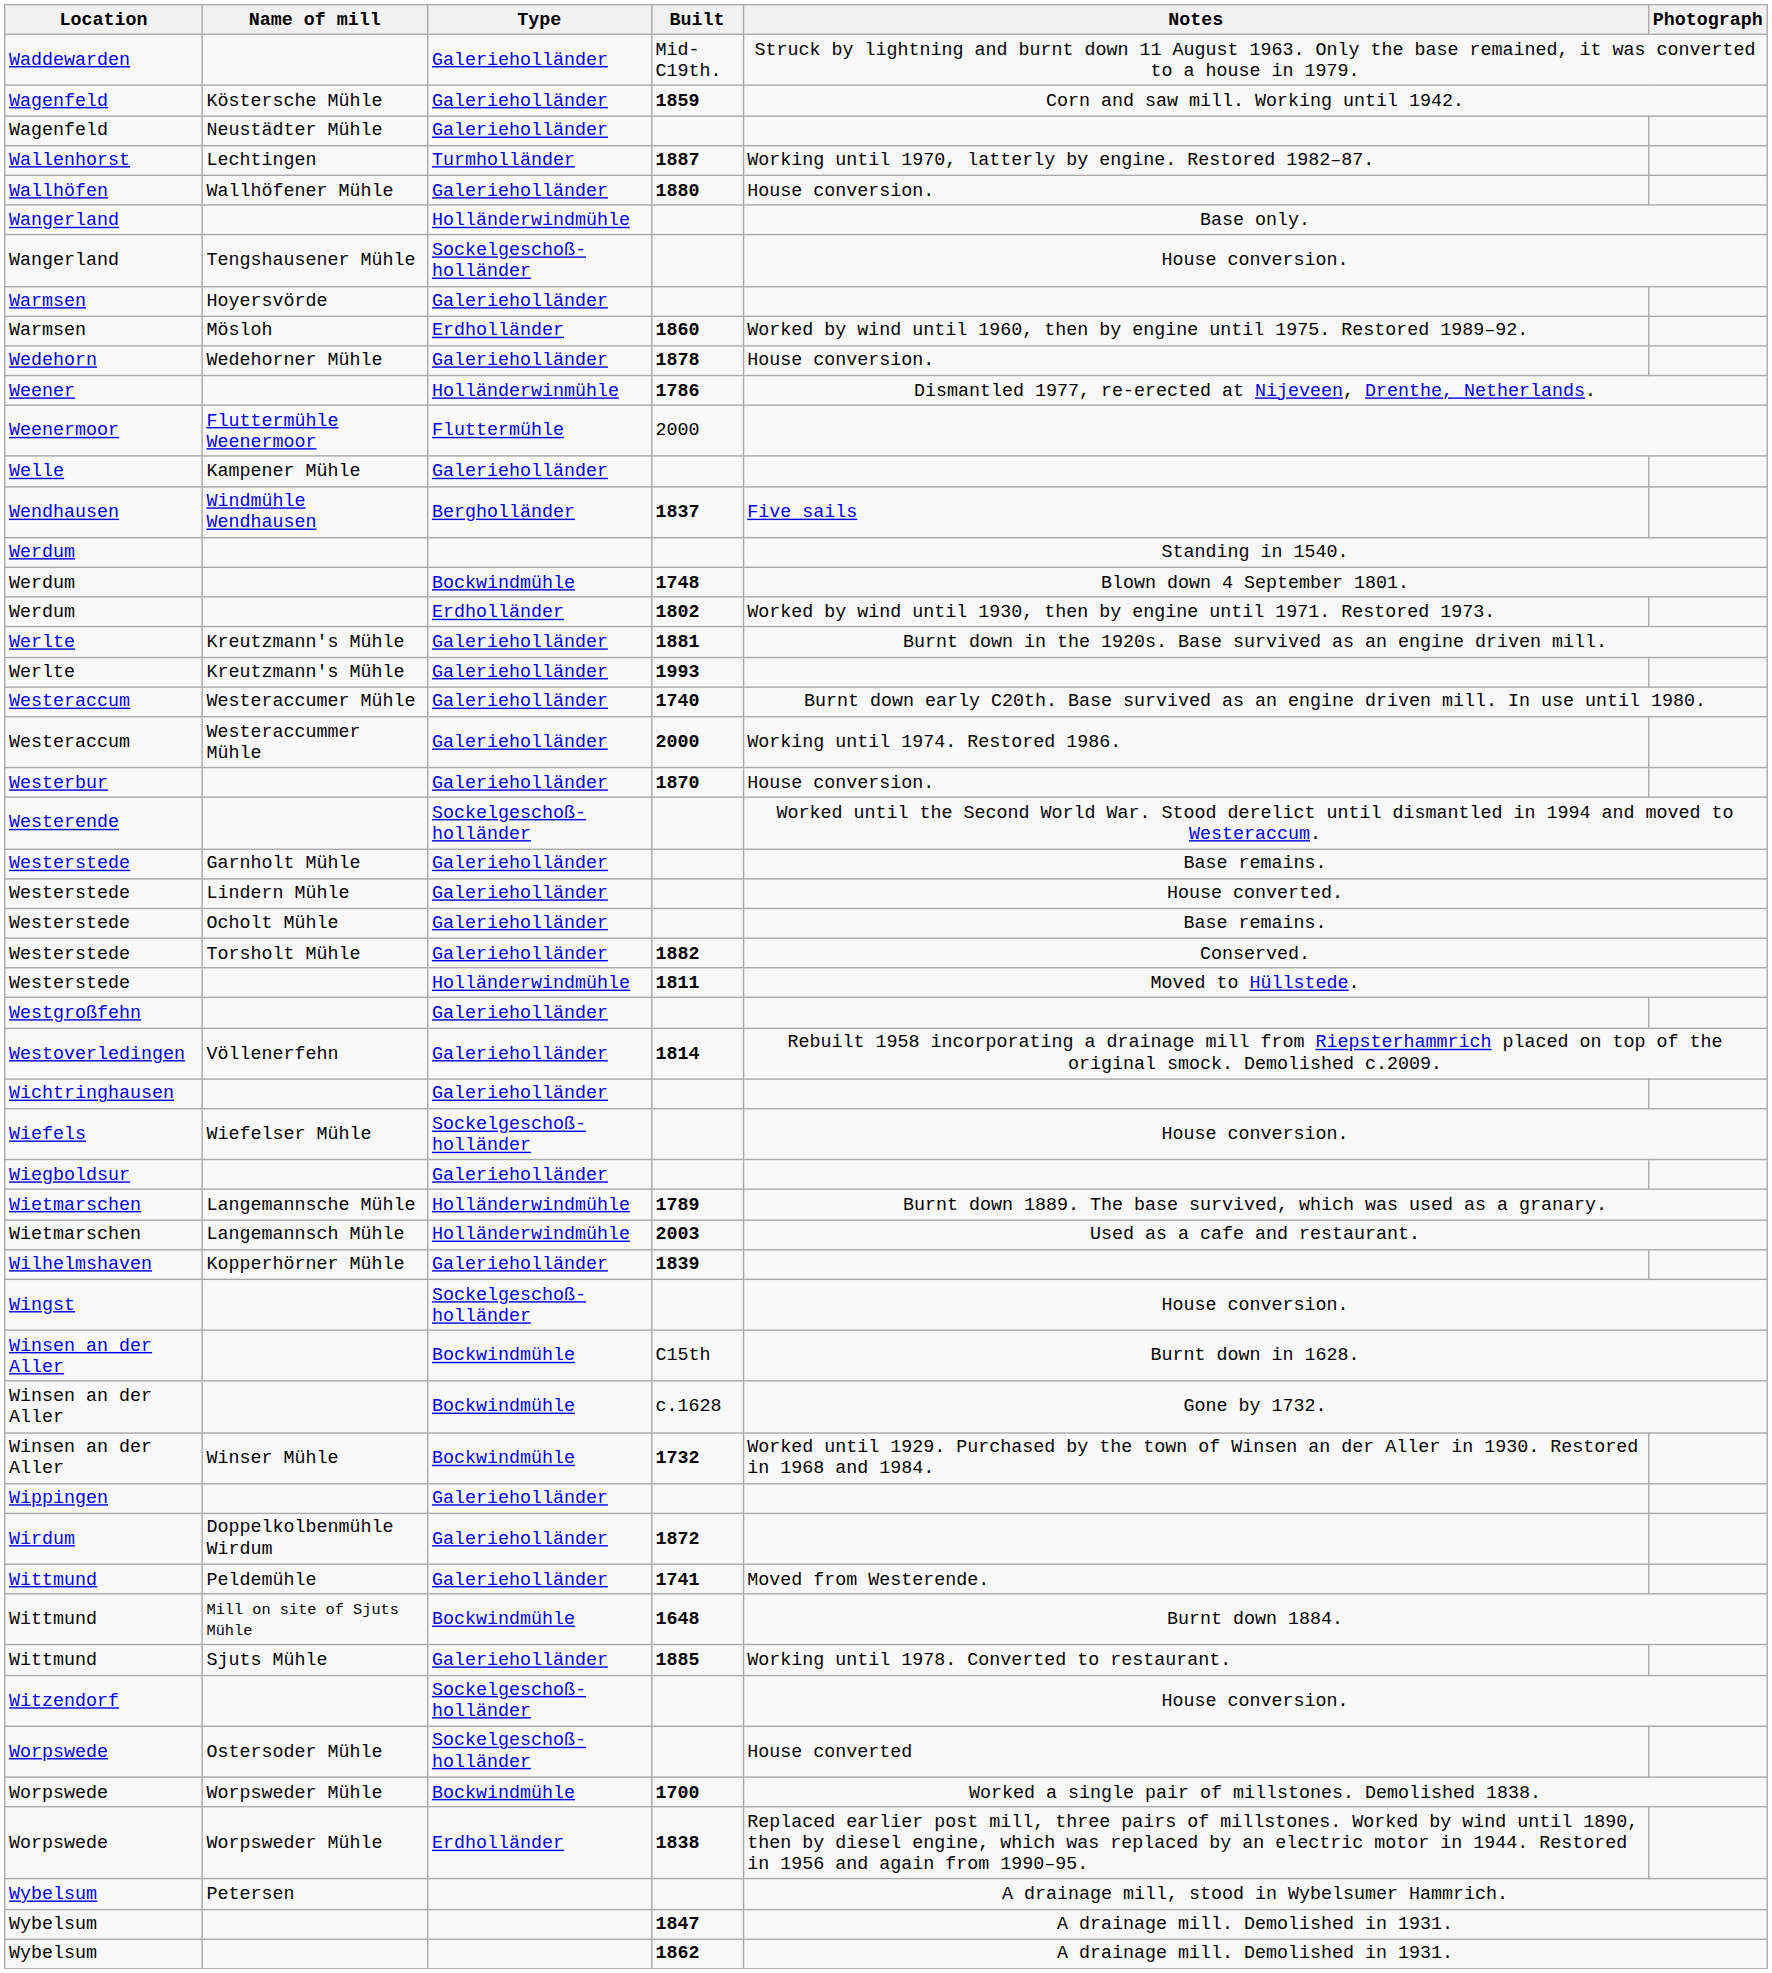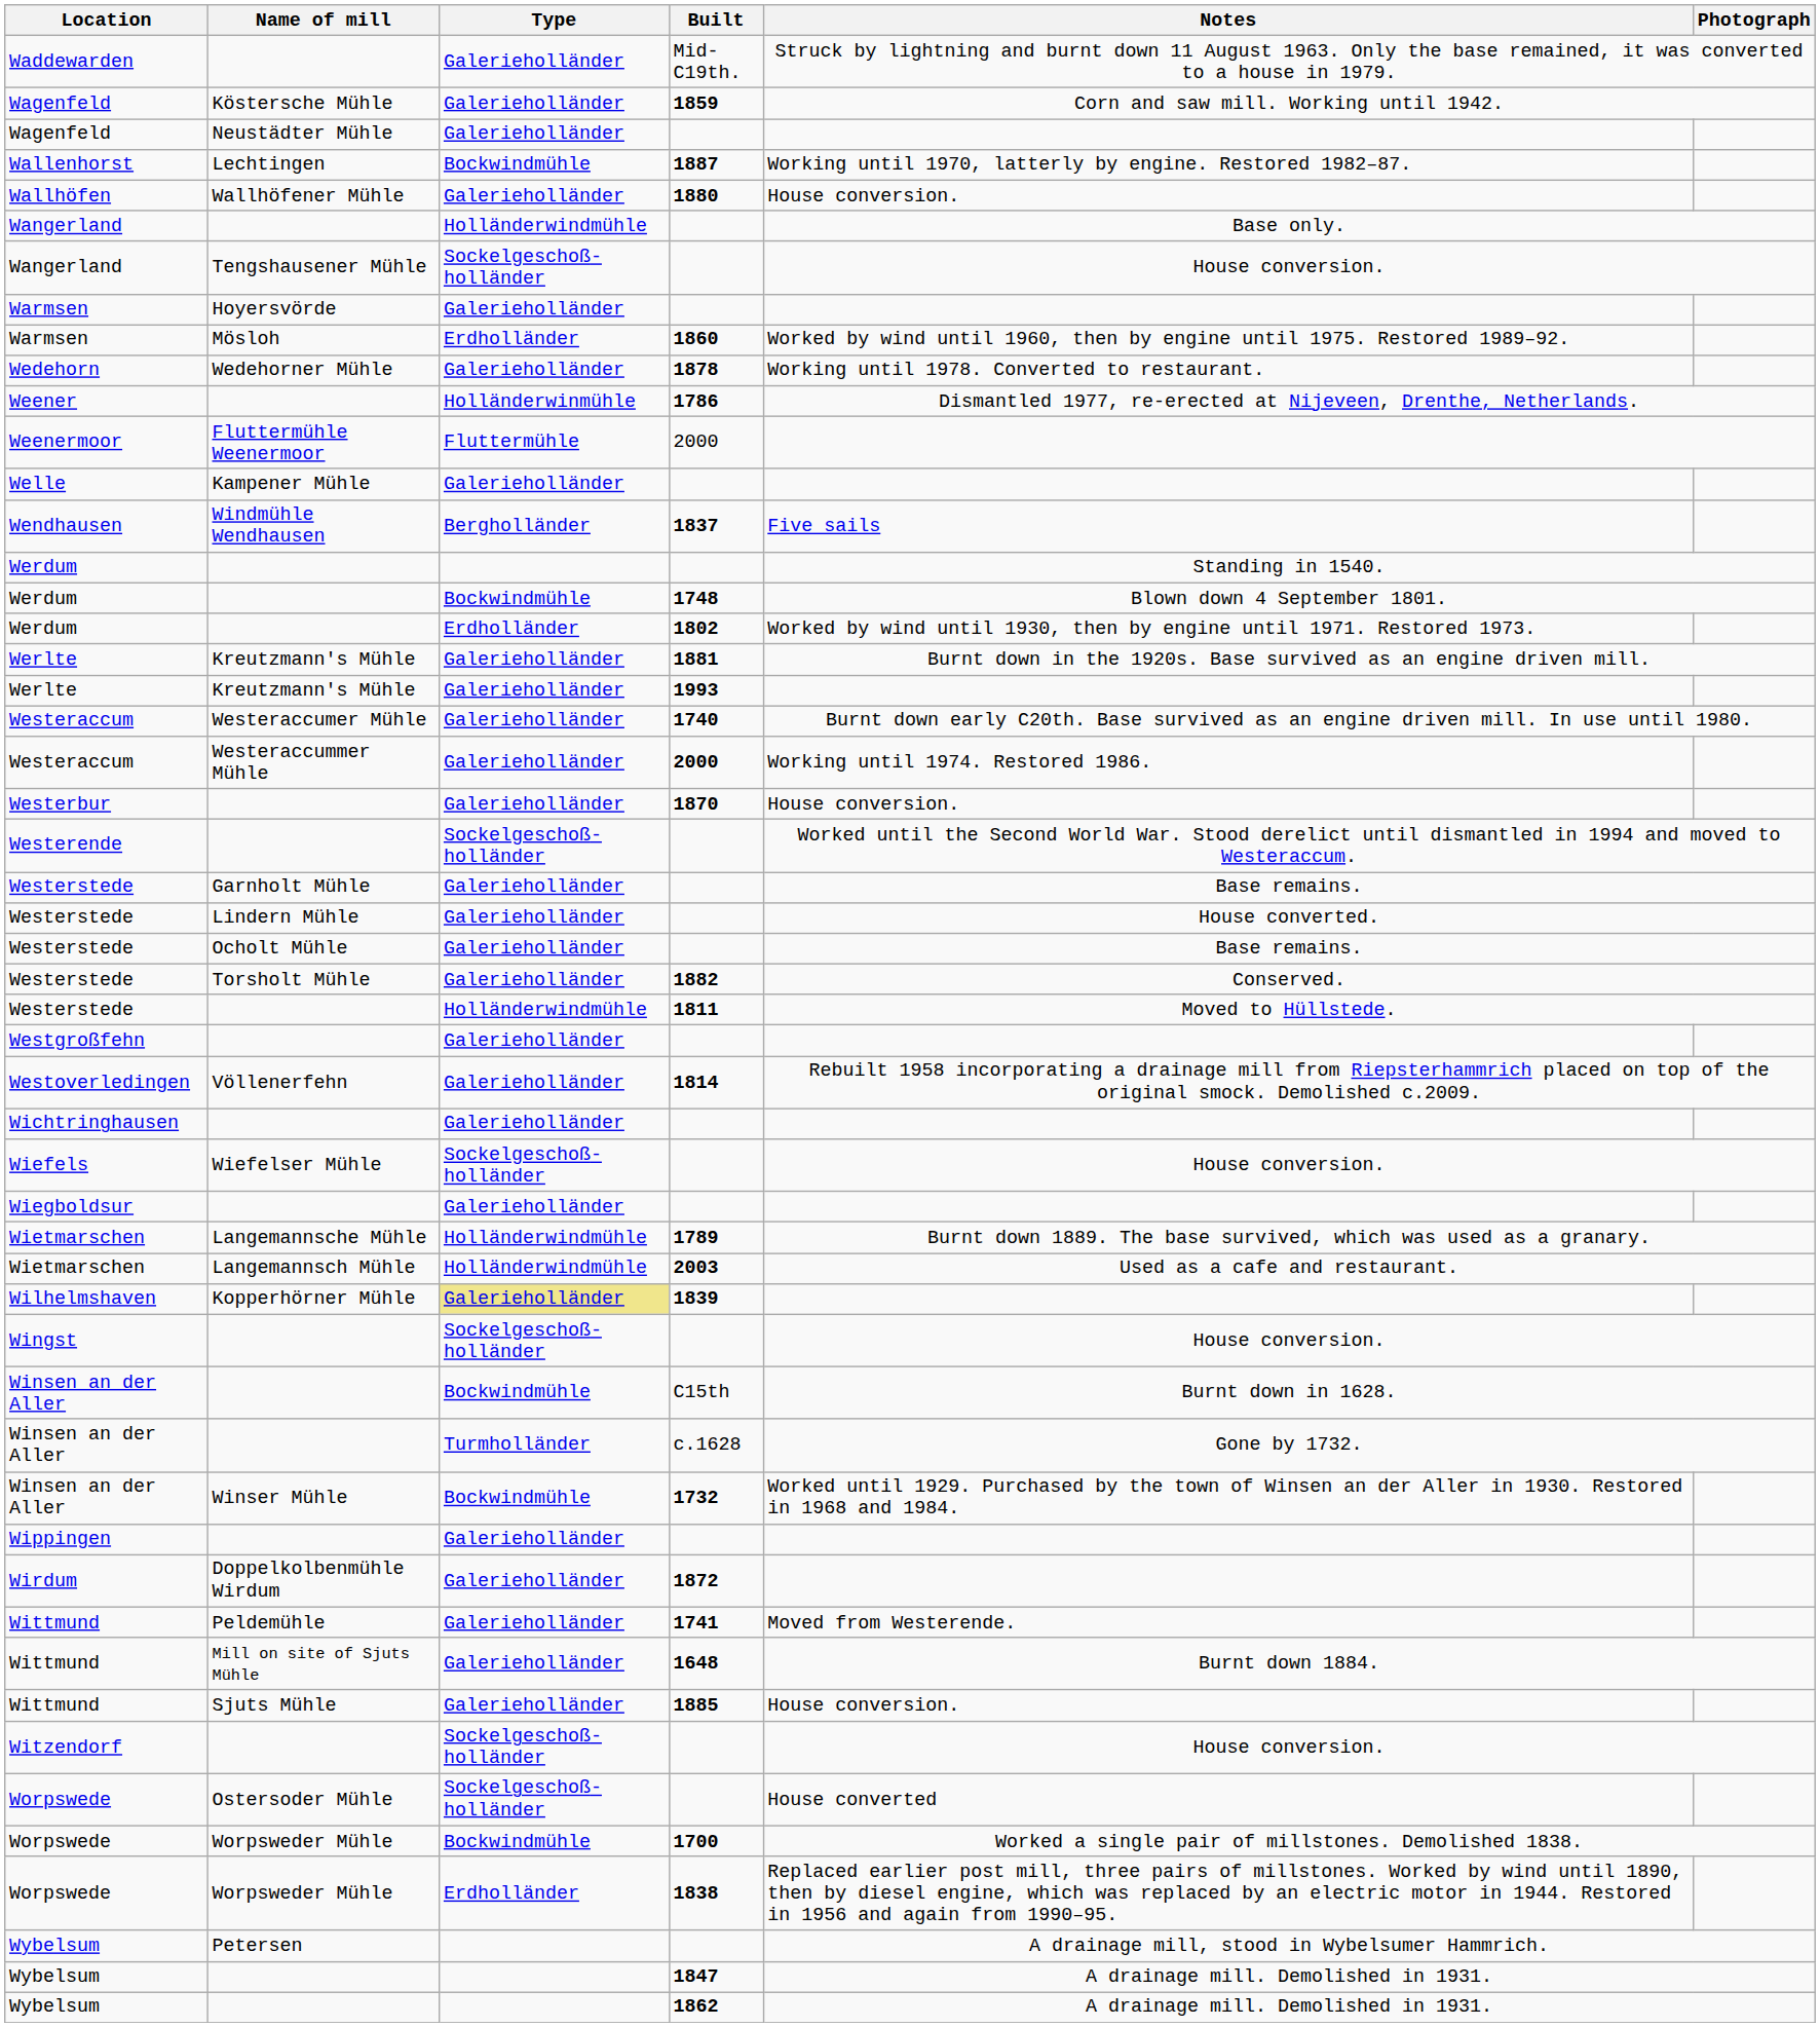1887 | Type: Turmholländer -> Bockwindmühle
1878 | Notes: House conversion. -> Working until 1978. Converted to restaurant.
1839 | Type: no background -> khaki background
c.1628 | Type: Bockwindmühle -> Turmholländer
1648 | Type: Bockwindmühle -> Galerieholländer
1885 | Notes: Working until 1978. Converted to restaurant. -> House conversion.
